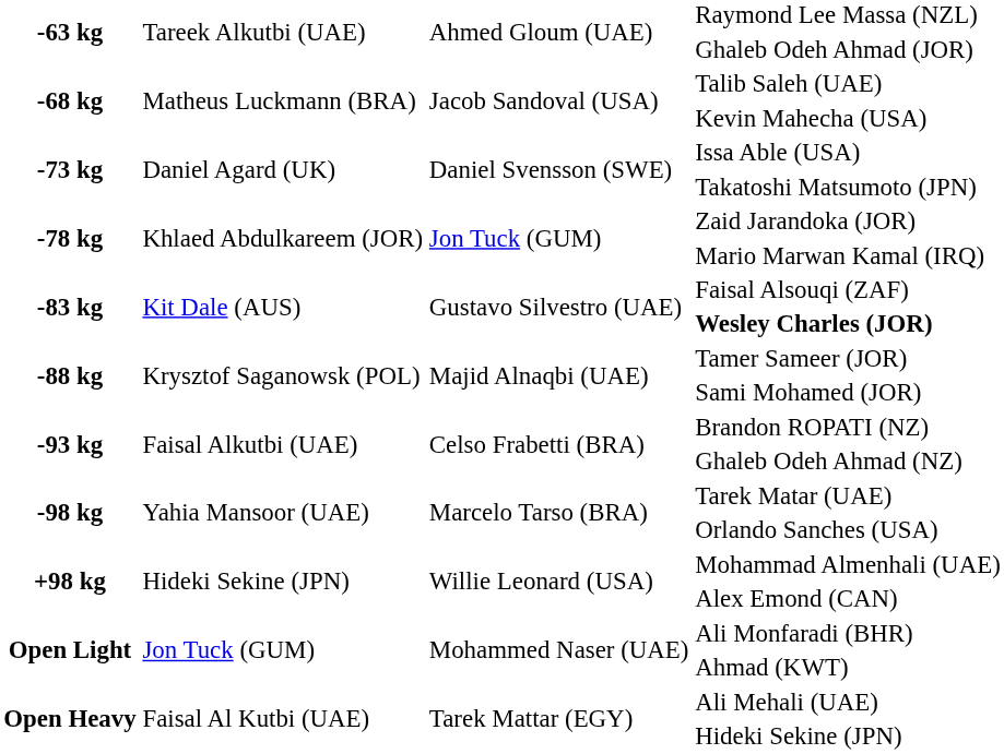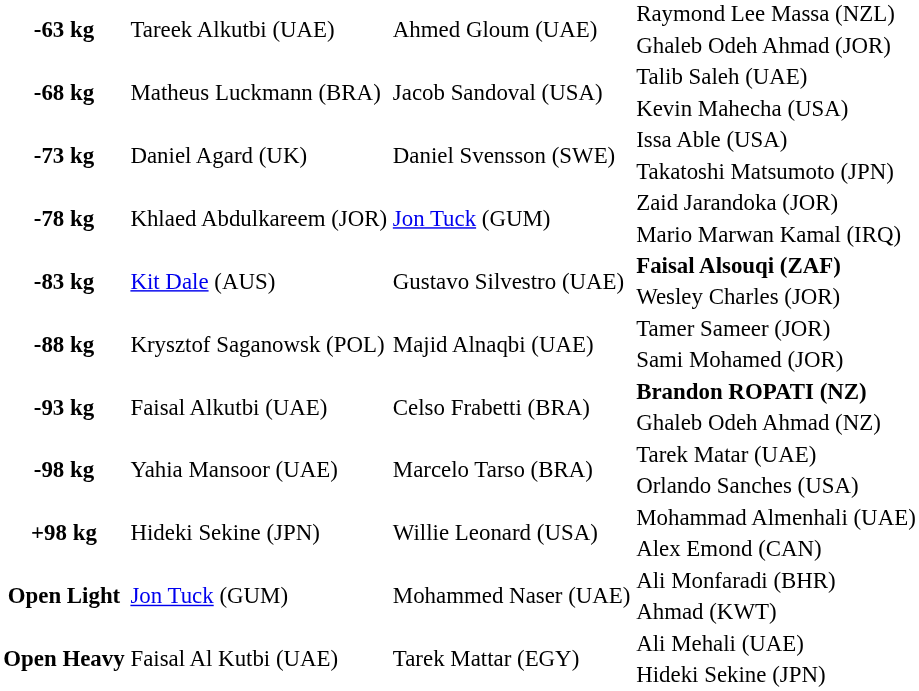Faisal Alsouqi (ZAF) | column 4: normal -> bold
Wesley Charles (JOR) | column 4: bold -> normal
Brandon ROPATI (NZ) | column 4: normal -> bold
